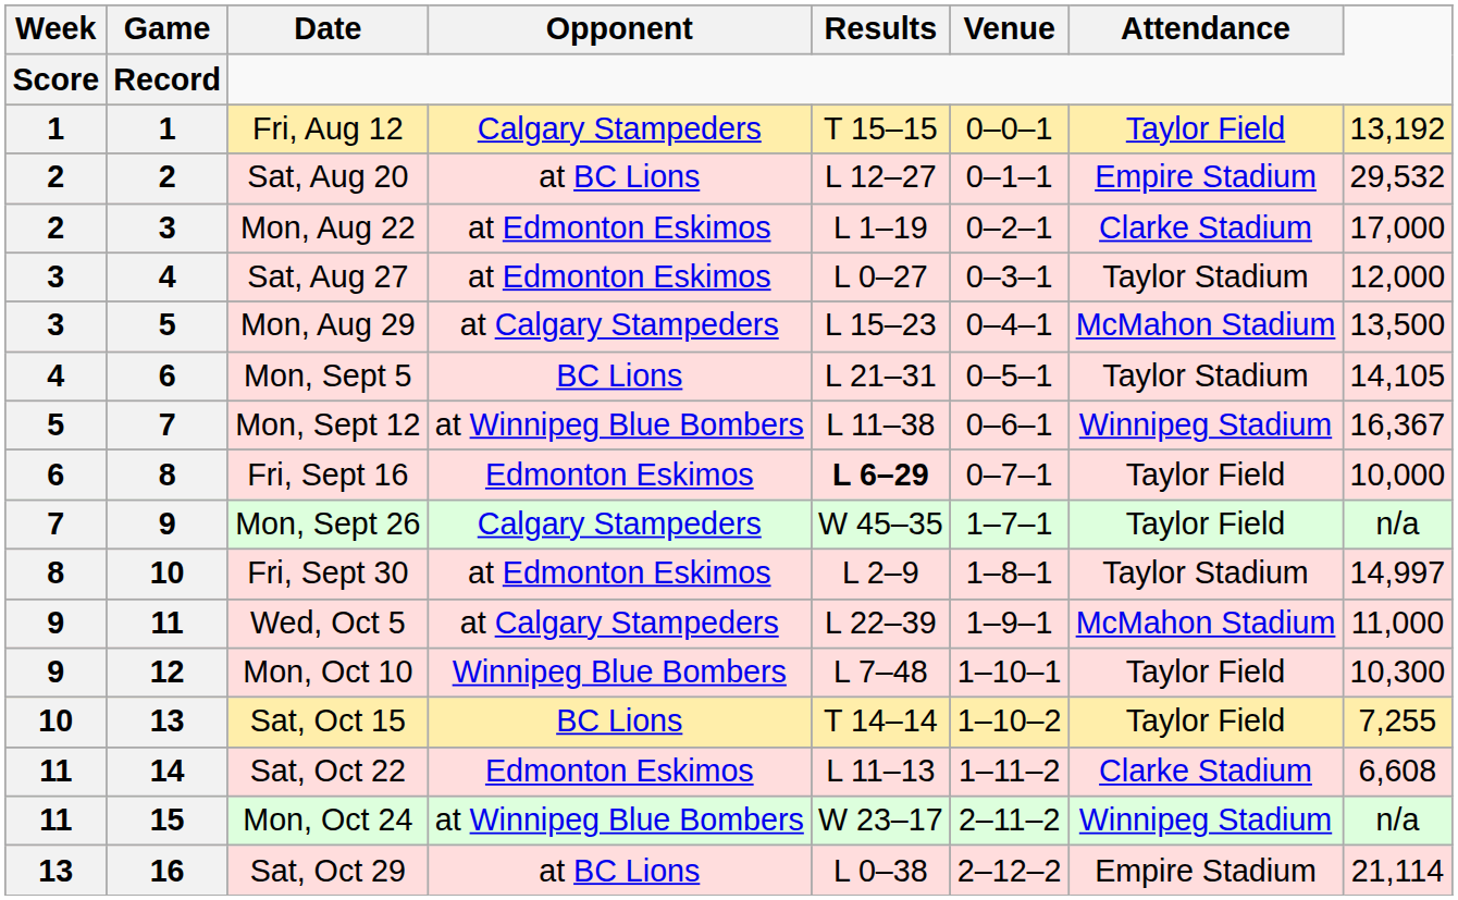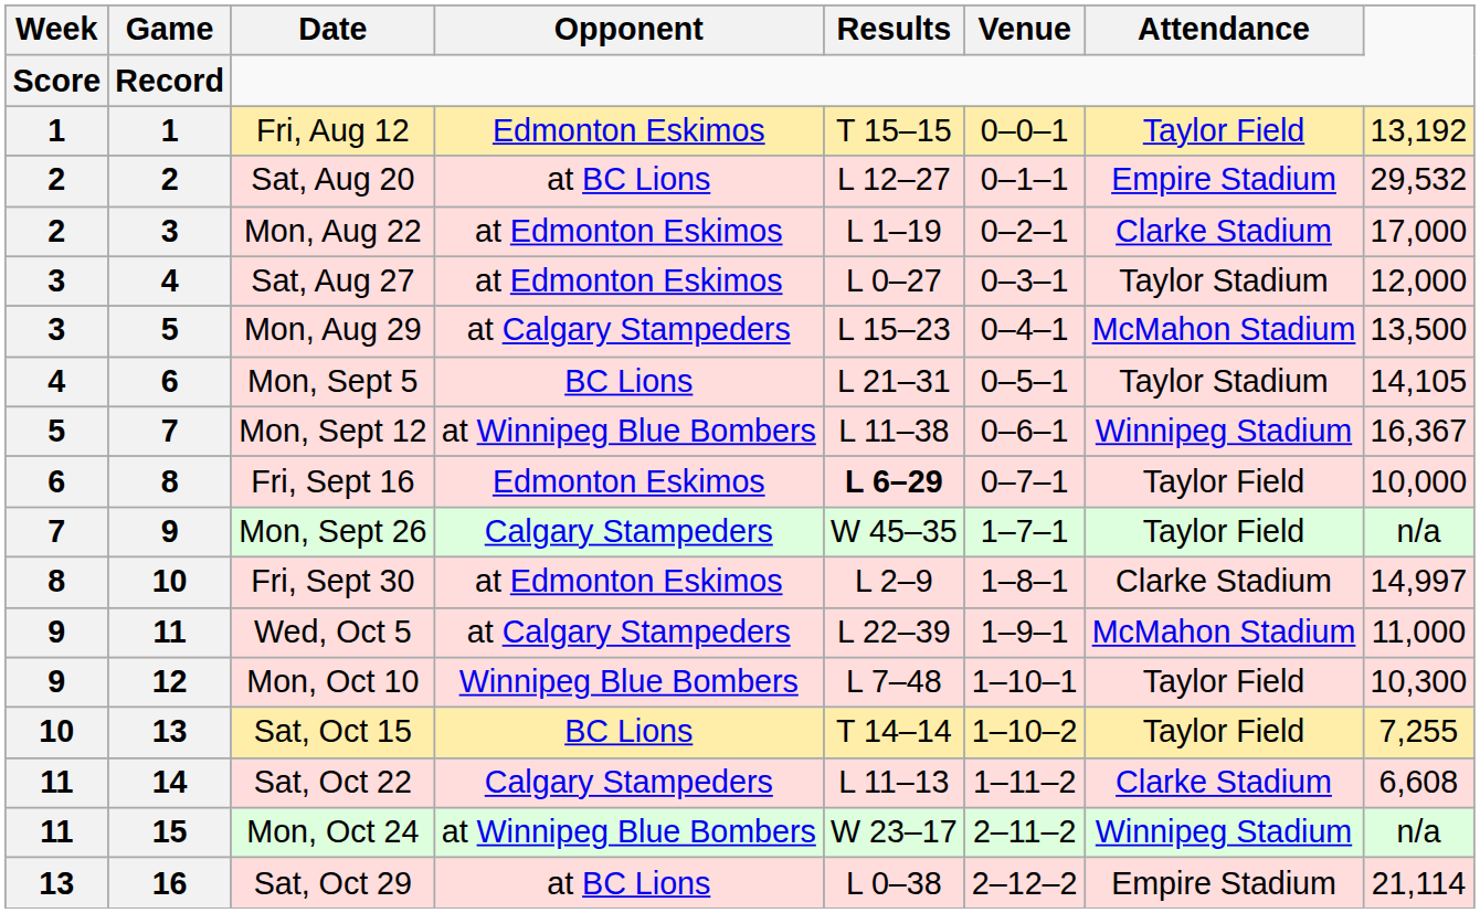Fri, Aug 12 | Opponent: Calgary Stampeders -> Edmonton Eskimos
Fri, Sept 30 | Attendance: Taylor Stadium -> Clarke Stadium
Sat, Oct 22 | Opponent: Edmonton Eskimos -> Calgary Stampeders
